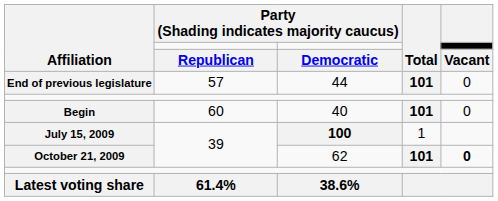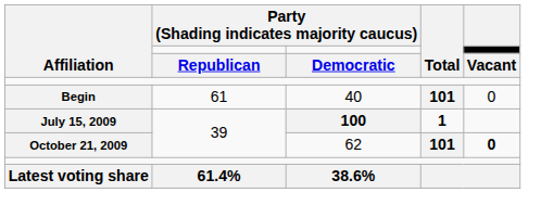- row: End of previous legislature | 57 | 44 | 101 | 0
Begin | column 2: 60 -> 61
July 15, 2009 | Total: normal -> bold
